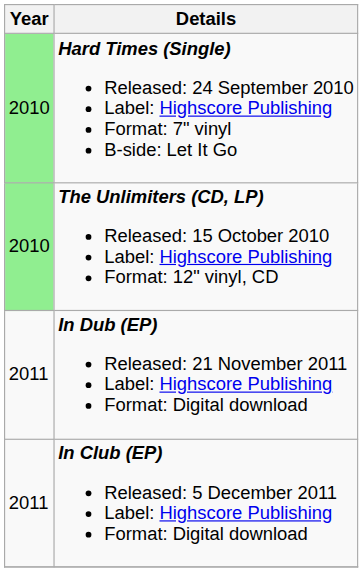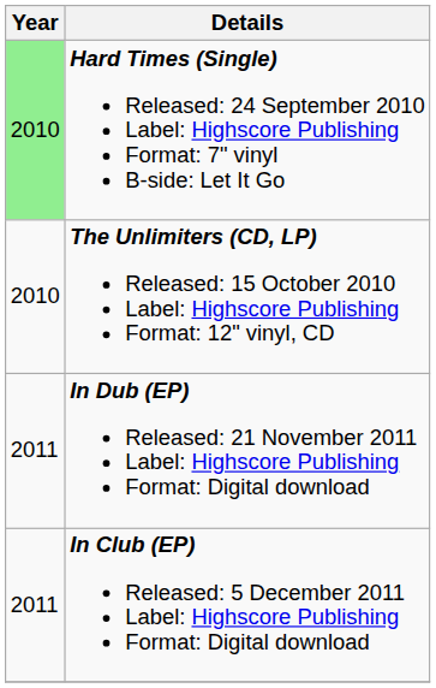row 3 | Year: lightgreen background -> no background
